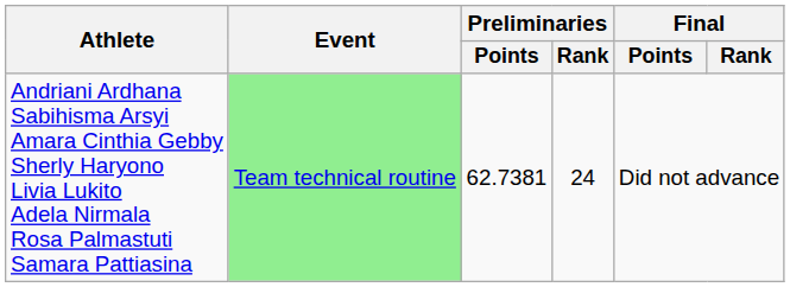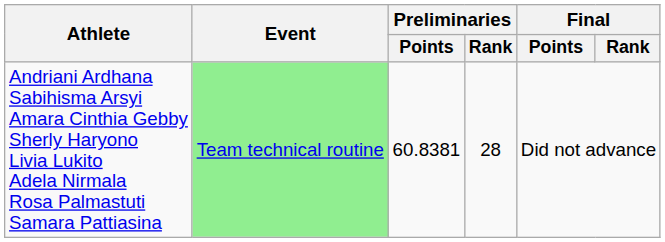row 3 | Preliminaries / Points: 62.7381 -> 60.8381
row 3 | Preliminaries / Rank: 24 -> 28
